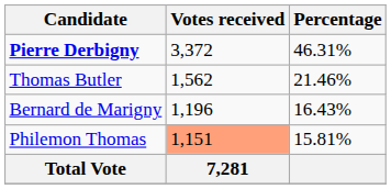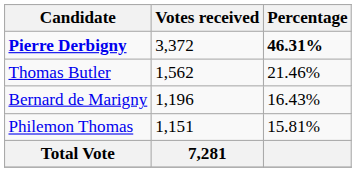Pierre Derbigny | Percentage: normal -> bold
Philemon Thomas | Votes received: lightsalmon background -> no background
